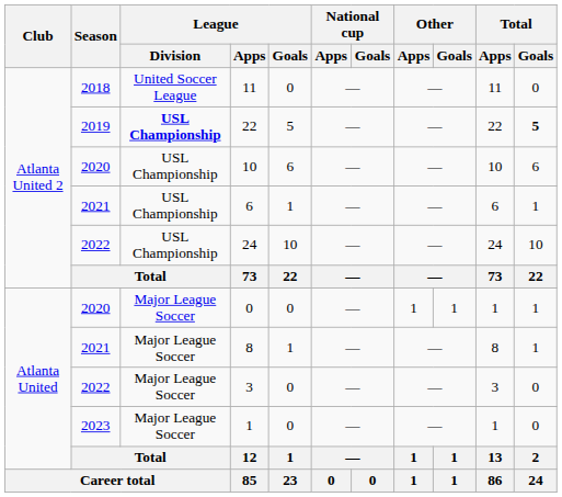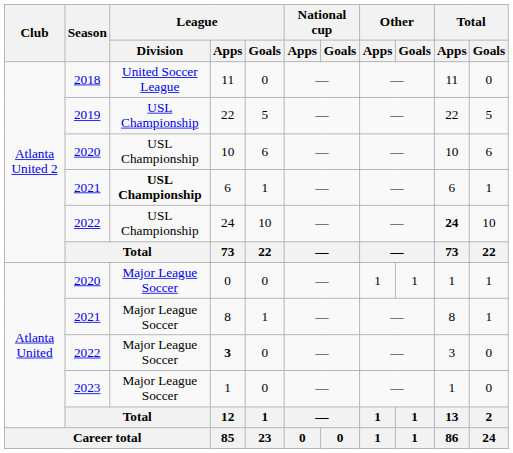row 4 | League / Division: bold -> normal
row 4 | Total / Goals: bold -> normal
row 6 | League / Division: normal -> bold
row 7 | Total / Apps: normal -> bold
row 11 | League / Apps: normal -> bold
